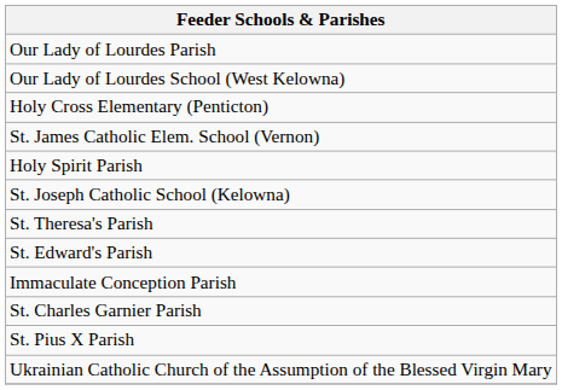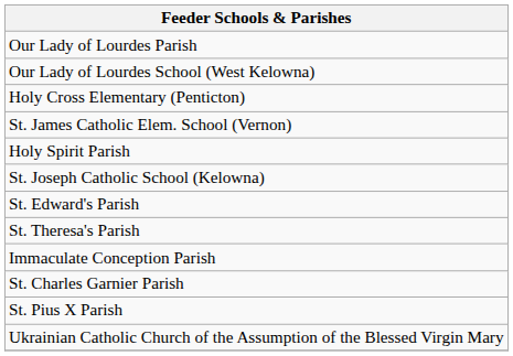row 8 | column 1: St. Theresa's Parish -> St. Edward's Parish
row 9 | column 1: St. Edward's Parish -> St. Theresa's Parish
